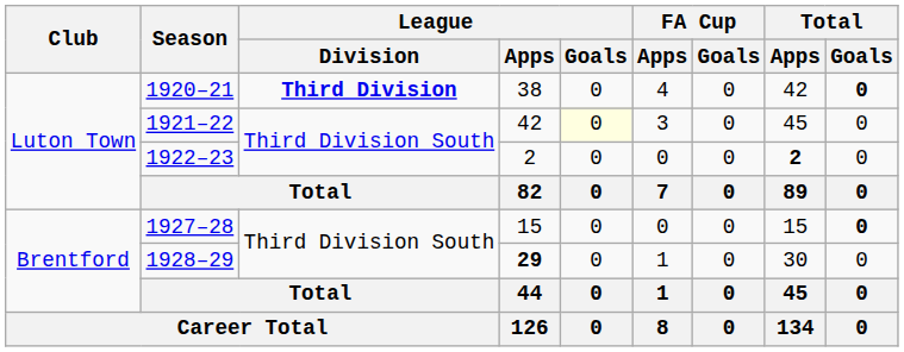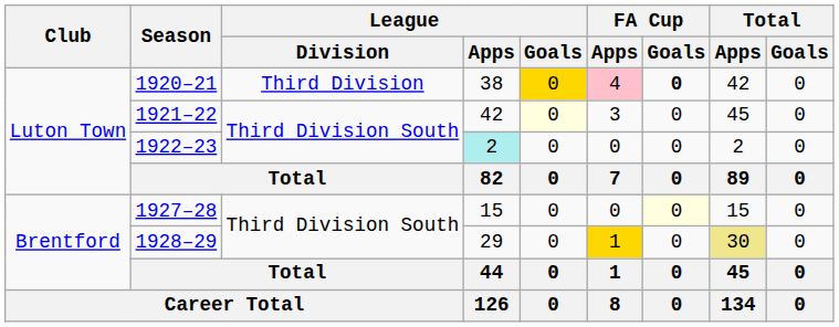1920–21 | League / Division: bold -> normal
1920–21 | League / Goals: no background -> gold background
1920–21 | FA Cup / Apps: no background -> pink background
1920–21 | FA Cup / Goals: normal -> bold
1920–21 | Total / Goals: bold -> normal
1922–23 | League / Apps: no background -> paleturquoise background
1922–23 | Total / Apps: bold -> normal
1927–28 | FA Cup / Goals: no background -> lightyellow background
1927–28 | Total / Goals: bold -> normal
1928–29 | League / Apps: bold -> normal
1928–29 | FA Cup / Apps: no background -> gold background
1928–29 | Total / Apps: no background -> khaki background
